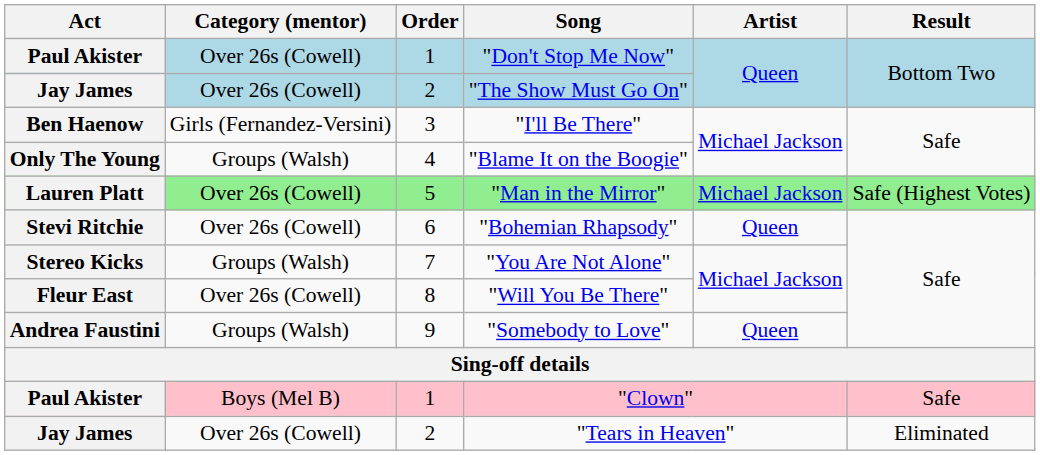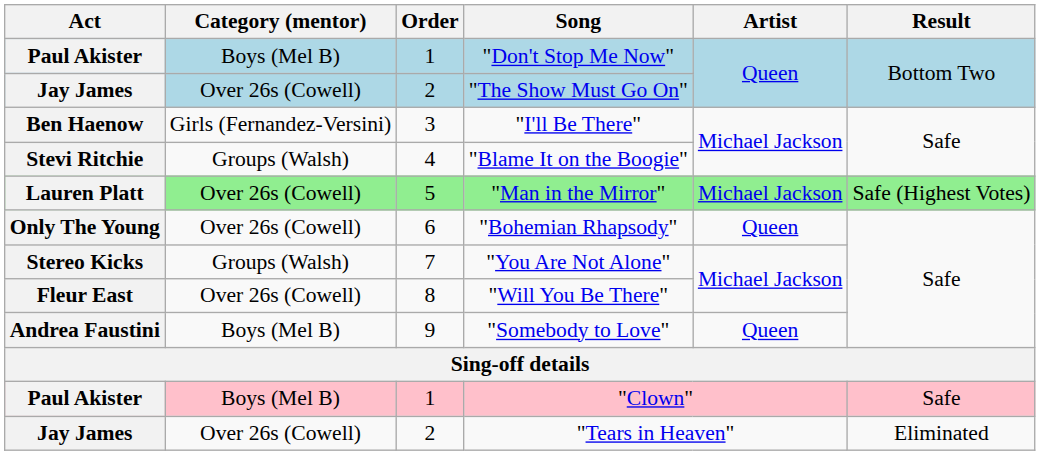"Don't Stop Me Now" | Category (mentor): Over 26s (Cowell) -> Boys (Mel B)
"Blame It on the Boogie" | Act: Only The Young -> Stevi Ritchie
"Bohemian Rhapsody" | Act: Stevi Ritchie -> Only The Young
"Somebody to Love" | Category (mentor): Groups (Walsh) -> Boys (Mel B)
